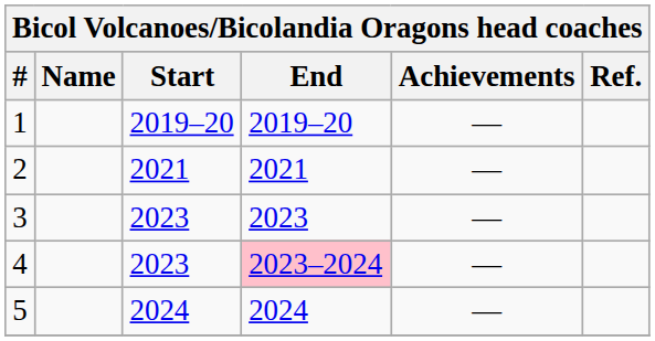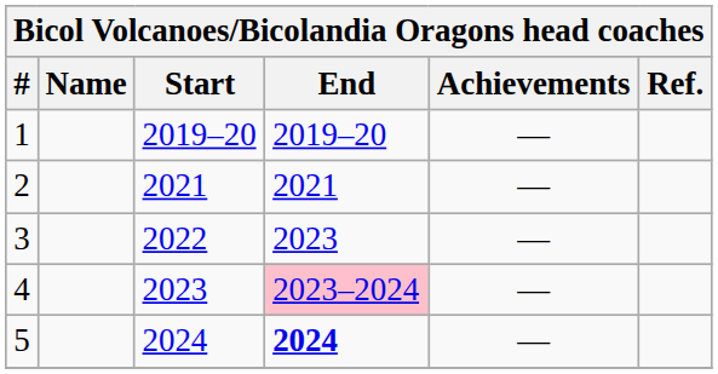3 | Start: 2023 -> 2022
5 | End: normal -> bold
